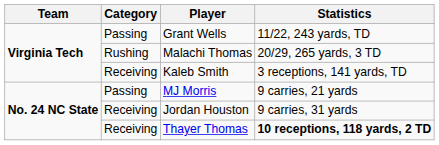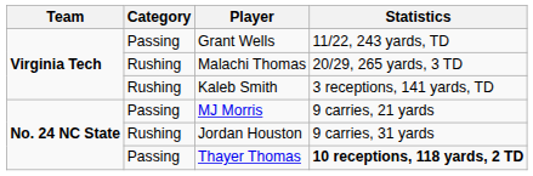Kaleb Smith | Category: Receiving -> Rushing
Jordan Houston | Category: Receiving -> Rushing
Thayer Thomas | Category: Receiving -> Passing
